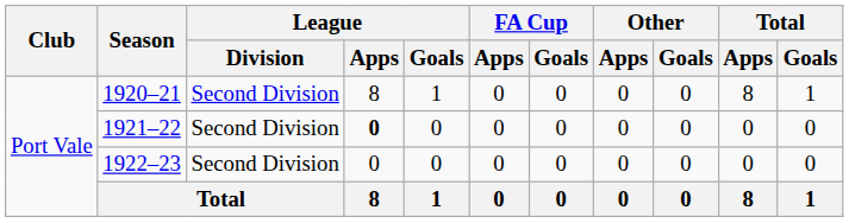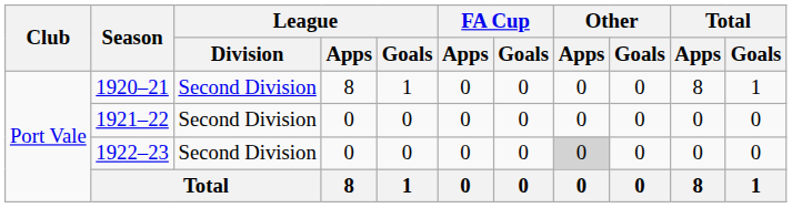1921–22 | League / Apps: bold -> normal
1922–23 | Other / Apps: no background -> lightgrey background
